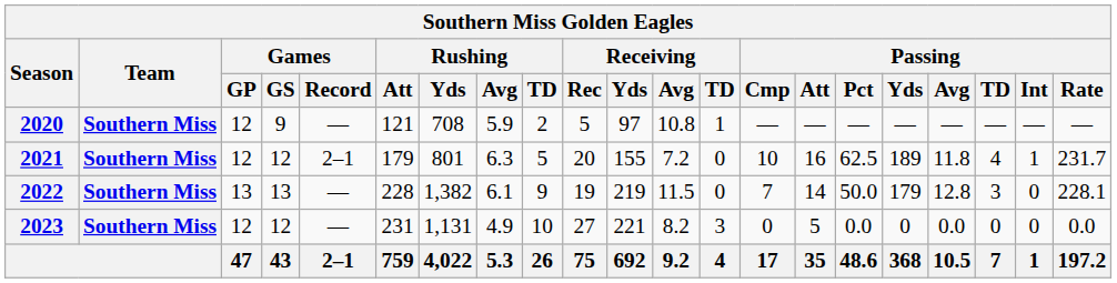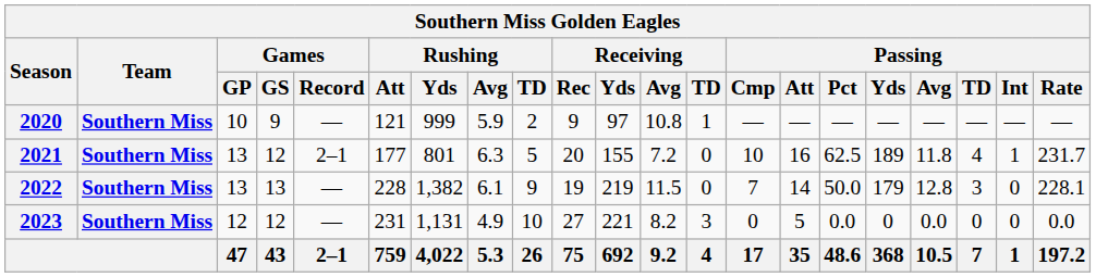2020 | Games / GP: 12 -> 10
2020 | Rushing / Yds: 708 -> 999
2020 | Receiving / Rec: 5 -> 9
2021 | Games / GP: 12 -> 13
2021 | Rushing / Att: 179 -> 177
